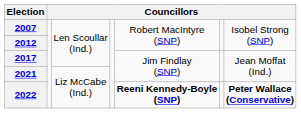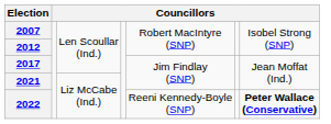2022 | column 5: bold -> normal
